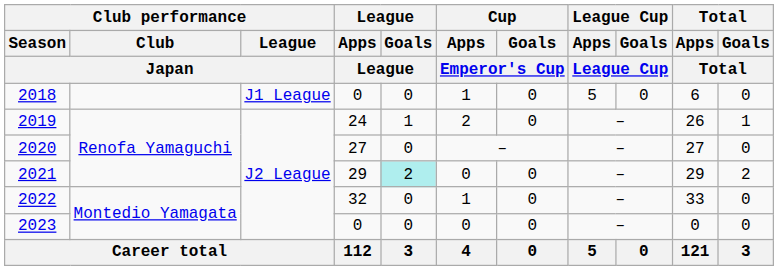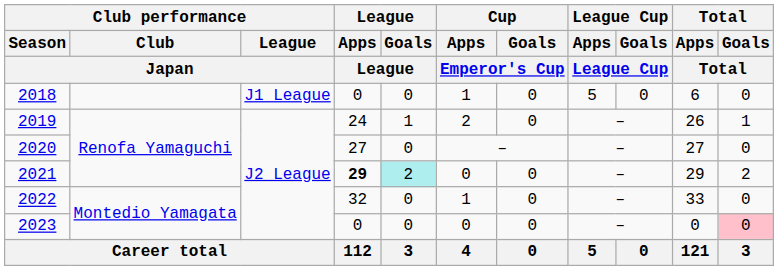2021 | League / Apps / League: normal -> bold
2023 | Total / Goals / Total: no background -> pink background
